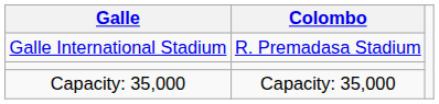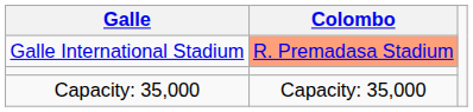Galle International Stadium | Colombo: no background -> lightsalmon background
